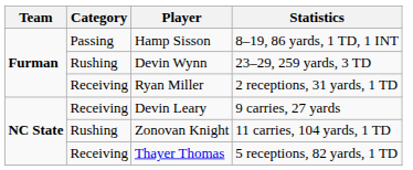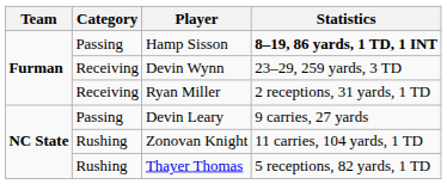Hamp Sisson | Statistics: normal -> bold
Devin Wynn | Category: Rushing -> Receiving
Devin Leary | Category: Receiving -> Passing
Thayer Thomas | Category: Receiving -> Rushing
